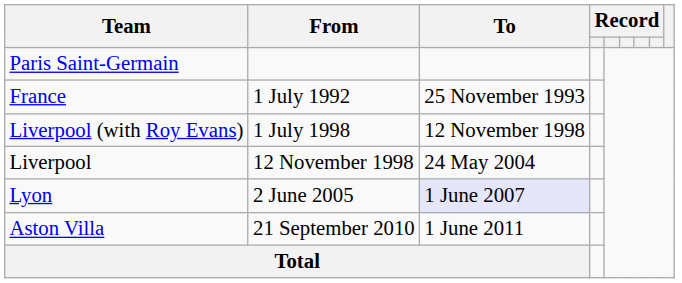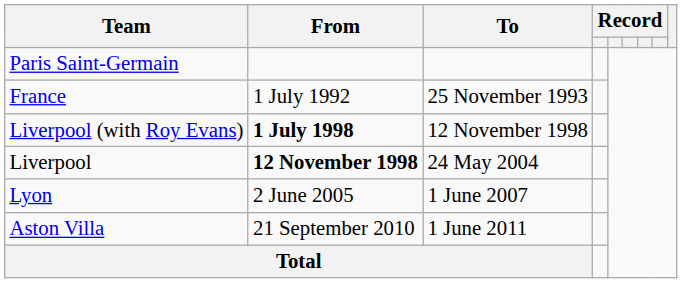Liverpool (with Roy Evans) | From: normal -> bold
Liverpool | From: normal -> bold
Lyon | To: lavender background -> no background
